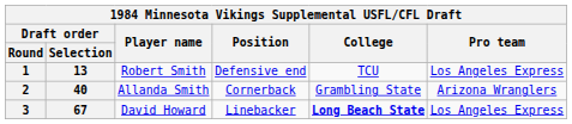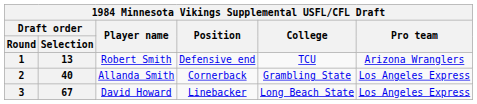1 | Pro team: Los Angeles Express -> Arizona Wranglers
2 | Pro team: Arizona Wranglers -> Los Angeles Express
3 | College: bold -> normal
